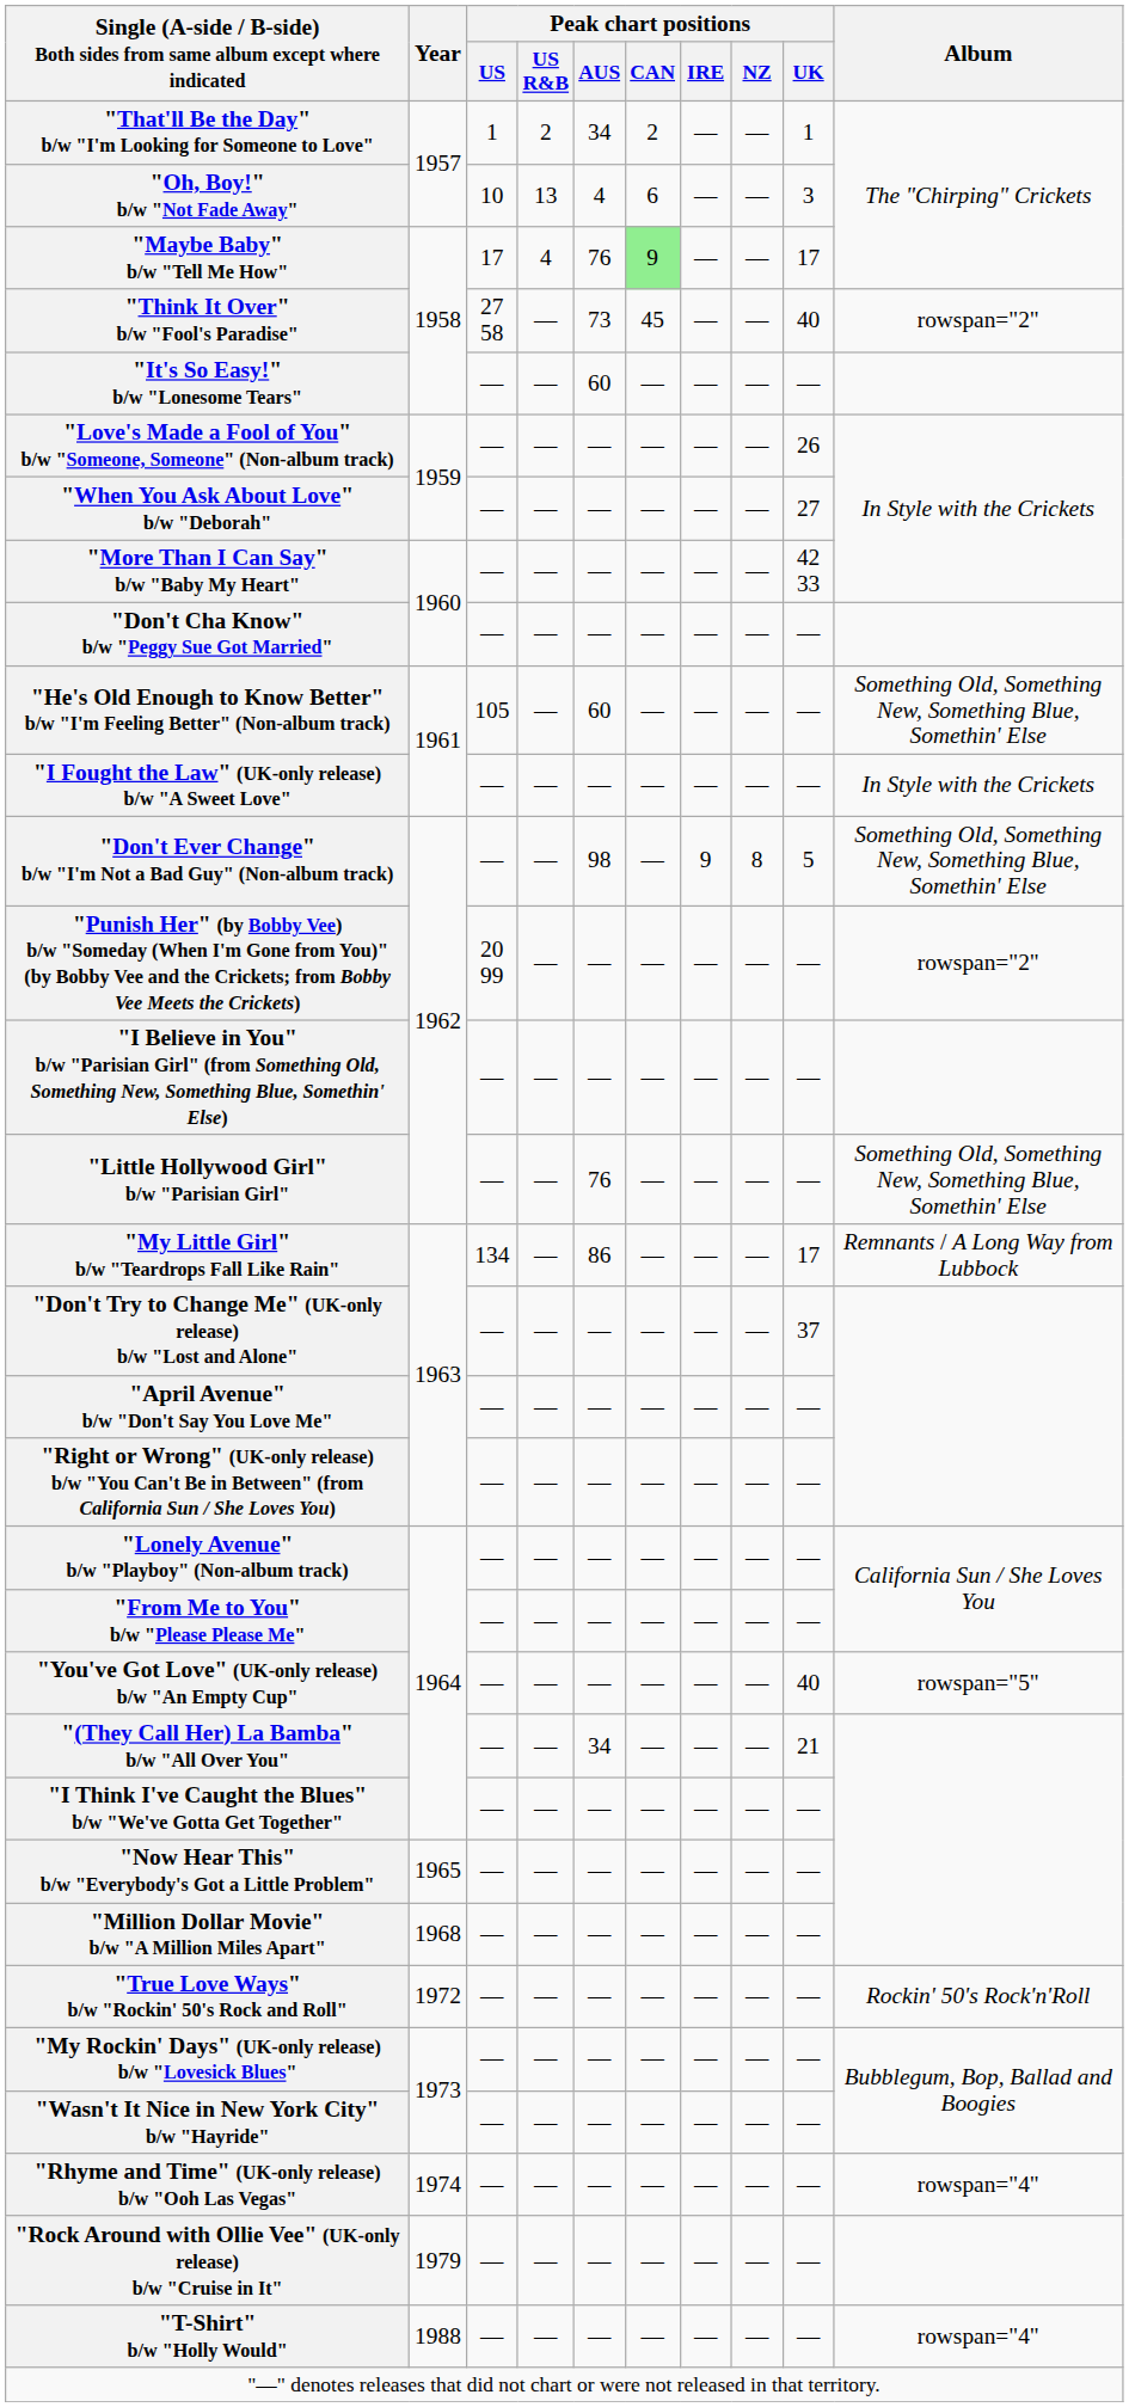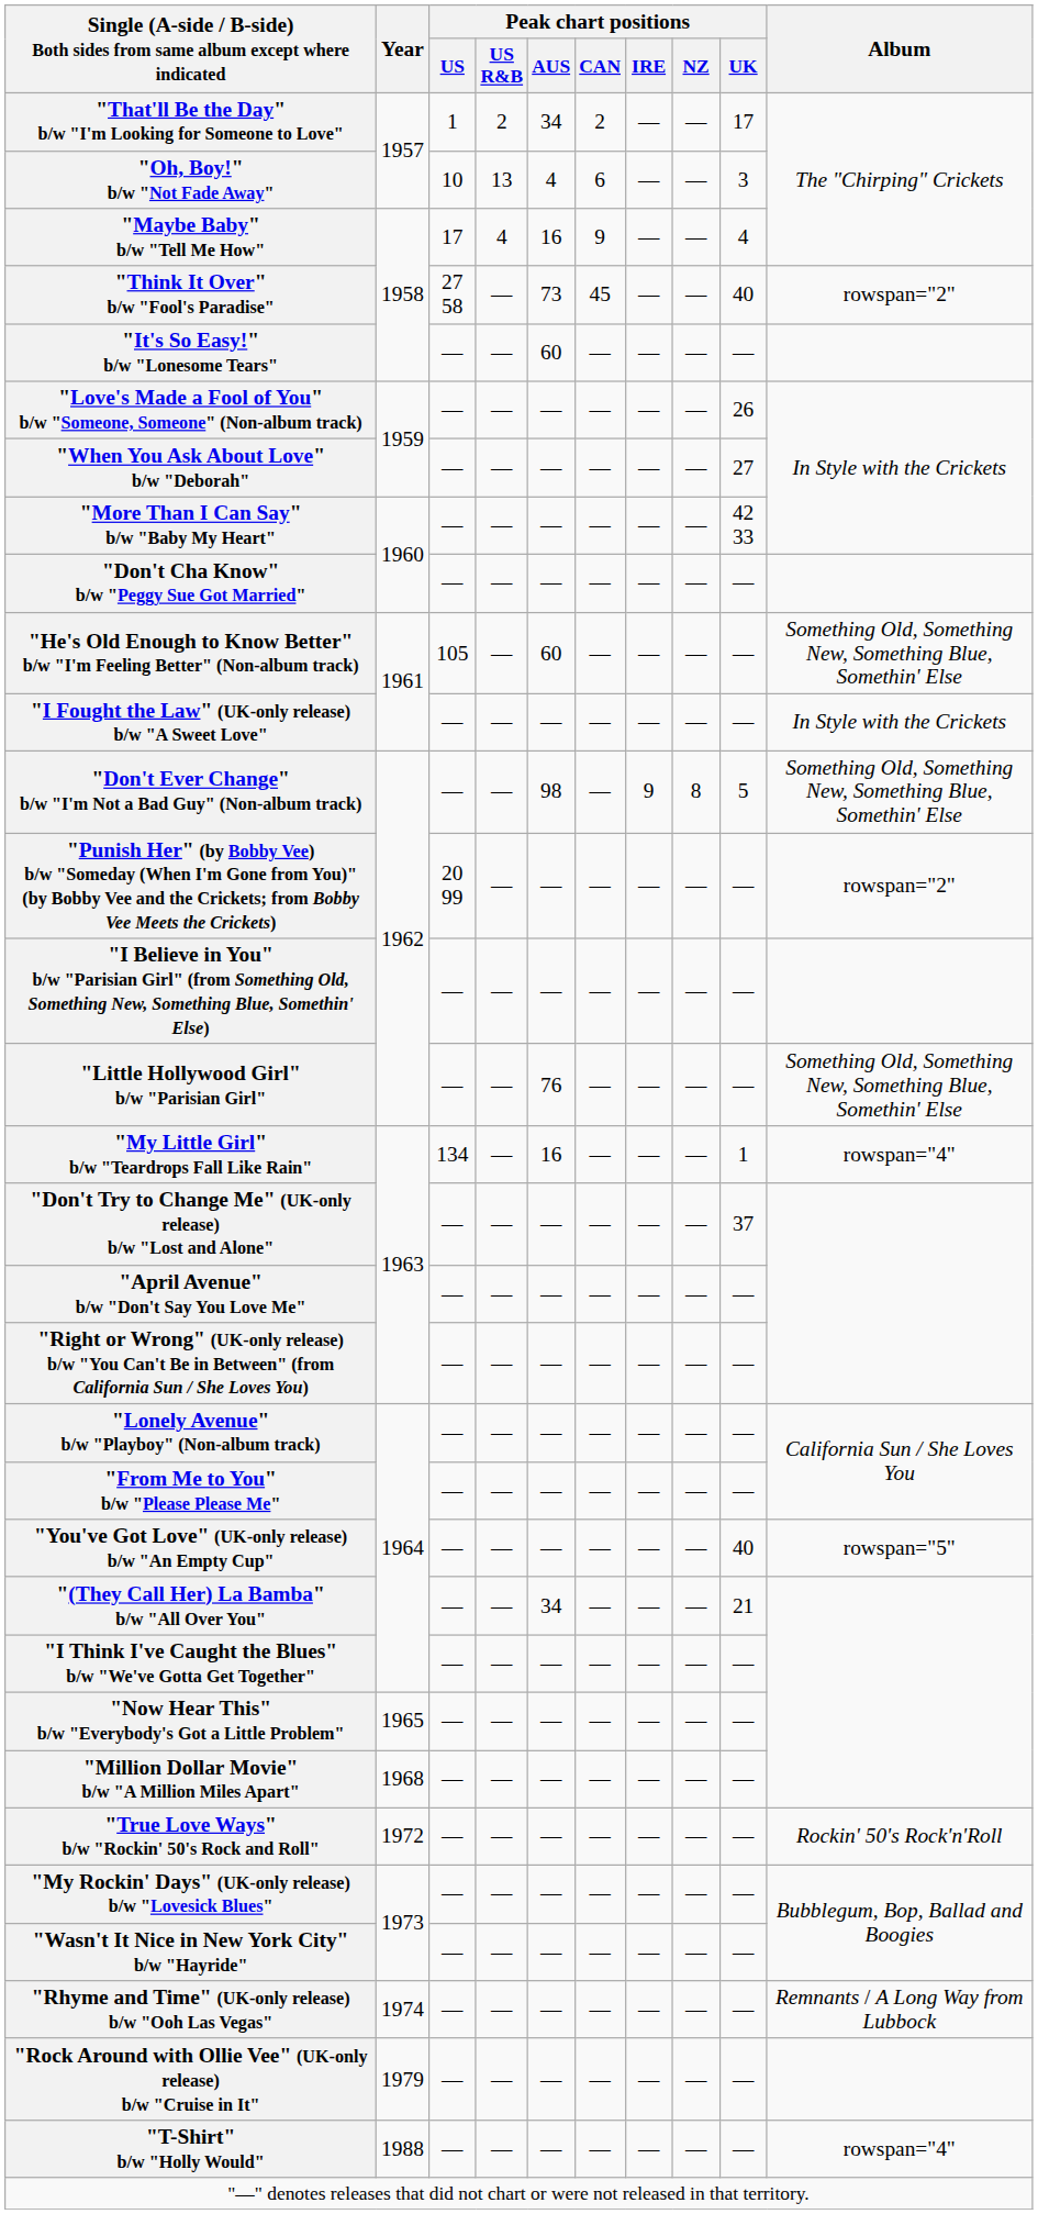"That'll Be the Day" b/w "I'm Looking for Someone to Love" | Peak chart positions / UK: 1 -> 17
"Maybe Baby" b/w "Tell Me How" | Peak chart positions / AUS: 76 -> 16
"Maybe Baby" b/w "Tell Me How" | Peak chart positions / CAN: lightgreen background -> no background
"Maybe Baby" b/w "Tell Me How" | Peak chart positions / UK: 17 -> 4
"My Little Girl" b/w "Teardrops Fall Like Rain" | Peak chart positions / AUS: 86 -> 16
"My Little Girl" b/w "Teardrops Fall Like Rain" | Peak chart positions / UK: 17 -> 1
"My Little Girl" b/w "Teardrops Fall Like Rain" | Album: Remnants / A Long Way from Lubbock -> rowspan="4"
"Rhyme and Time" (UK-only release) b/w "Ooh Las Vegas" | Album: rowspan="4" -> Remnants / A Long Way from Lubbock
